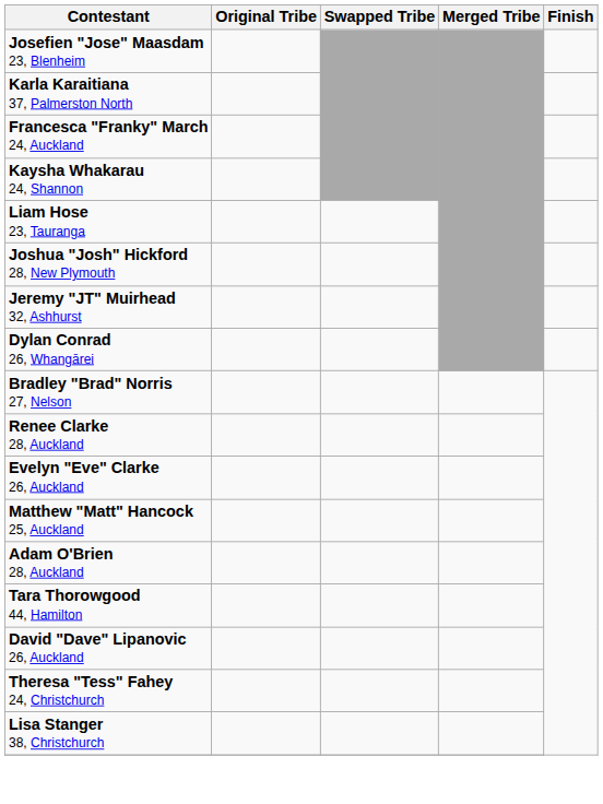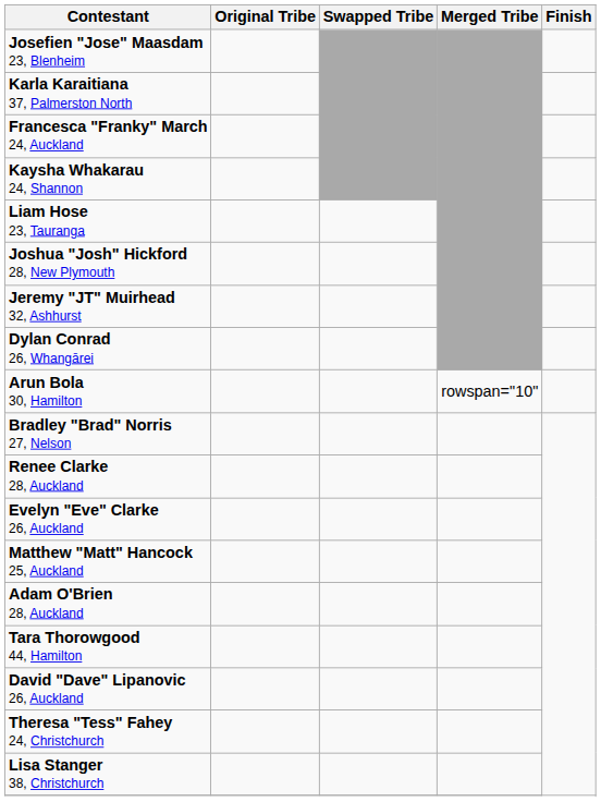+ row: Arun Bola 30, Hamilton | rowspan="10"
